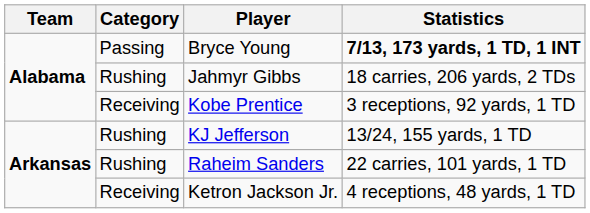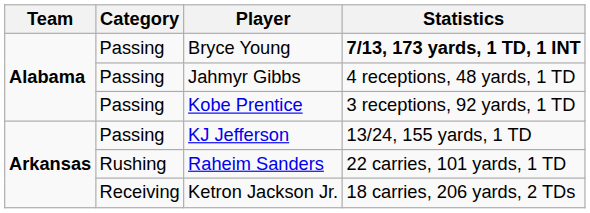Jahmyr Gibbs | Category: Rushing -> Passing
Jahmyr Gibbs | Statistics: 18 carries, 206 yards, 2 TDs -> 4 receptions, 48 yards, 1 TD
Kobe Prentice | Category: Receiving -> Passing
KJ Jefferson | Category: Rushing -> Passing
Ketron Jackson Jr. | Statistics: 4 receptions, 48 yards, 1 TD -> 18 carries, 206 yards, 2 TDs
